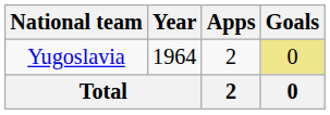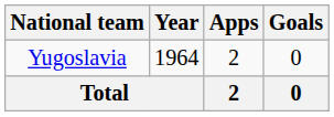Yugoslavia | Goals: khaki background -> no background
